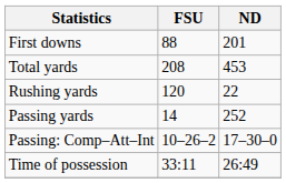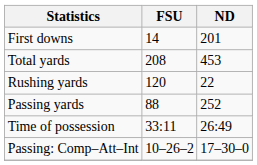First downs | FSU: 88 -> 14
Passing yards | FSU: 14 -> 88
rows swapped: Passing: Comp–Att–Int <-> Time of possession
